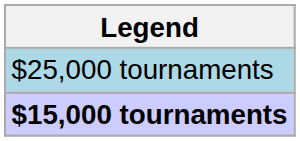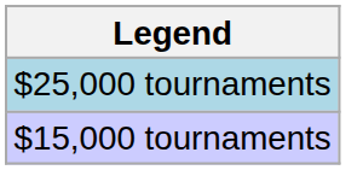row 3 | column 1: bold -> normal
